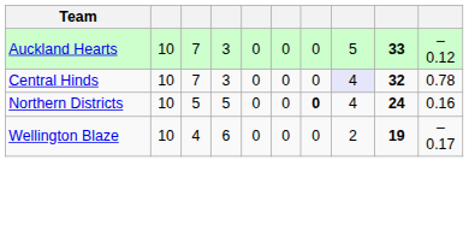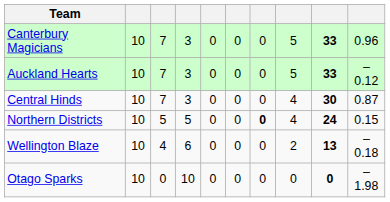+ row: Canterbury Magicians | 10 | 7 | 3 | 0 | 0 | 0 | 5 | 33 | 0.96
Central Hinds | column 8: lavender background -> no background
Central Hinds | column 9: 32 -> 30
Central Hinds | column 10: 0.78 -> 0.87
Northern Districts | column 10: 0.16 -> 0.15
Wellington Blaze | column 9: 19 -> 13
Wellington Blaze | column 10: –0.17 -> –0.18
+ row: Otago Sparks | 10 | 0 | 10 | 0 | 0 | 0 | 0 | 0 | –1.98
